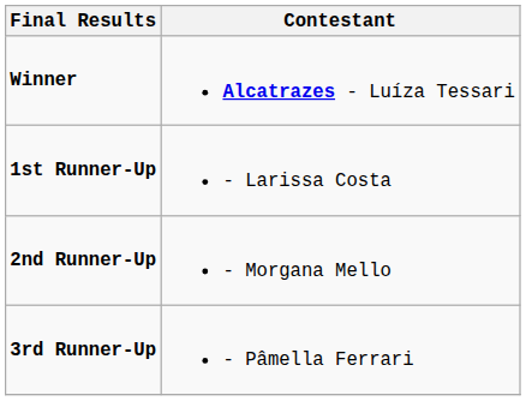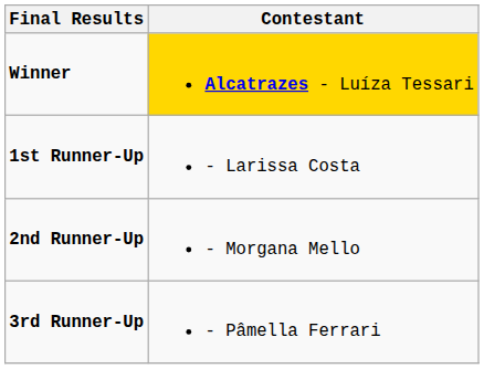Winner | Contestant: no background -> gold background
